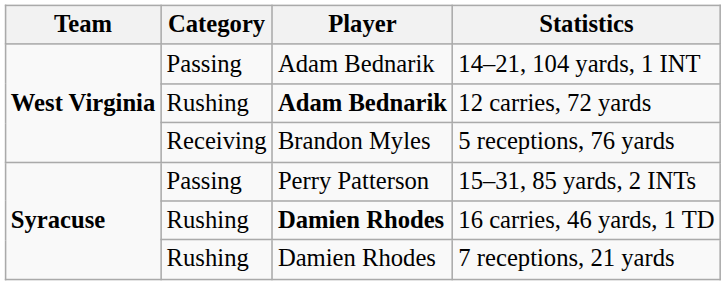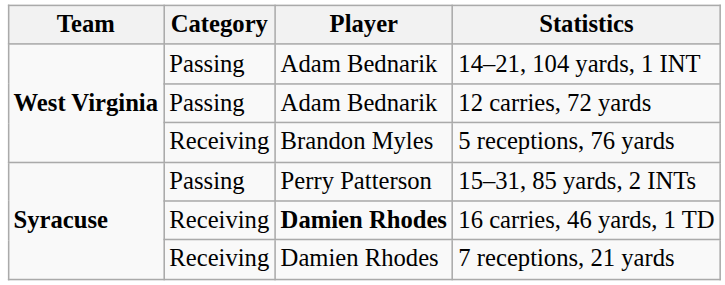12 carries, 72 yards | Category: Rushing -> Passing
12 carries, 72 yards | Player: bold -> normal
16 carries, 46 yards, 1 TD | Category: Rushing -> Receiving
7 receptions, 21 yards | Category: Rushing -> Receiving
